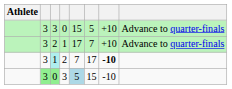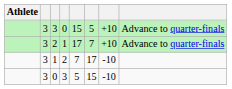row 4 | column 3: paleturquoise background -> no background
row 4 | column 7: bold -> normal
row 5 | column 2: lightgreen background -> no background
row 5 | column 3: lightgreen background -> no background
row 5 | column 5: lightblue background -> no background
